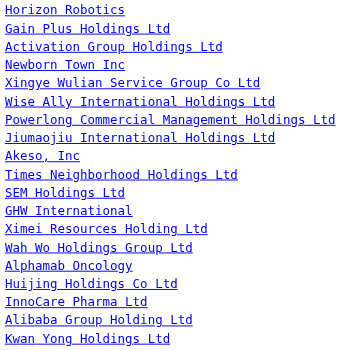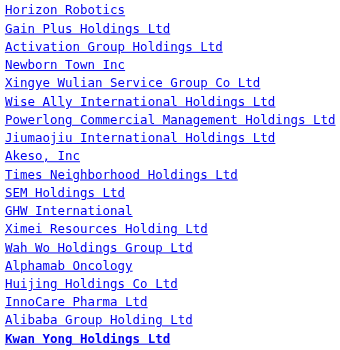row 19 | column 1: normal -> bold
